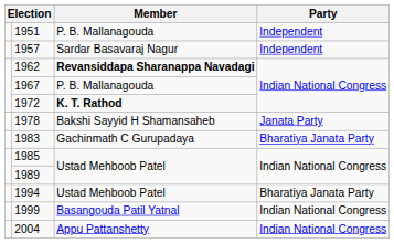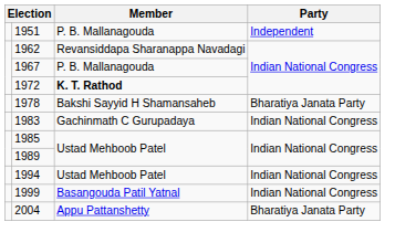- row: 1957 | Sardar Basavaraj Nagur | Independent
1962 | Member: bold -> normal
1978 | Party: Janata Party -> Bharatiya Janata Party
1983 | Party: Bharatiya Janata Party -> Indian National Congress
1994 | Party: Bharatiya Janata Party -> Indian National Congress
2004 | Party: Indian National Congress -> Bharatiya Janata Party
